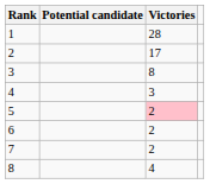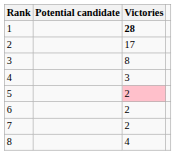1 | Victories: normal -> bold
